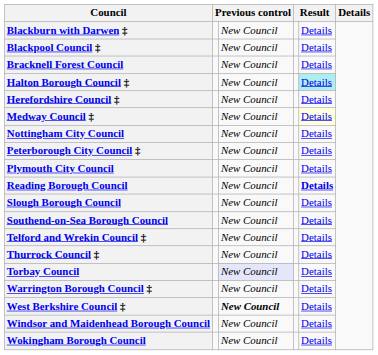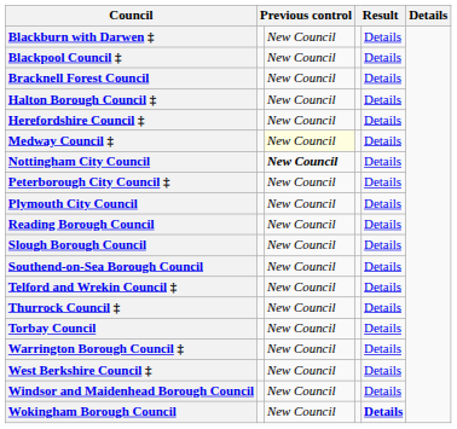Halton Borough Council ‡ | column 5: paleturquoise background -> no background
Medway Council ‡ | column 3: no background -> lightyellow background
Medway Council ‡ | column 5: lightyellow background -> no background
Nottingham City Council | column 3: normal -> bold
Reading Borough Council | column 5: bold -> normal
Torbay Council | column 3: lavender background -> no background
West Berkshire Council ‡ | column 3: bold -> normal
Wokingham Borough Council | column 5: normal -> bold
